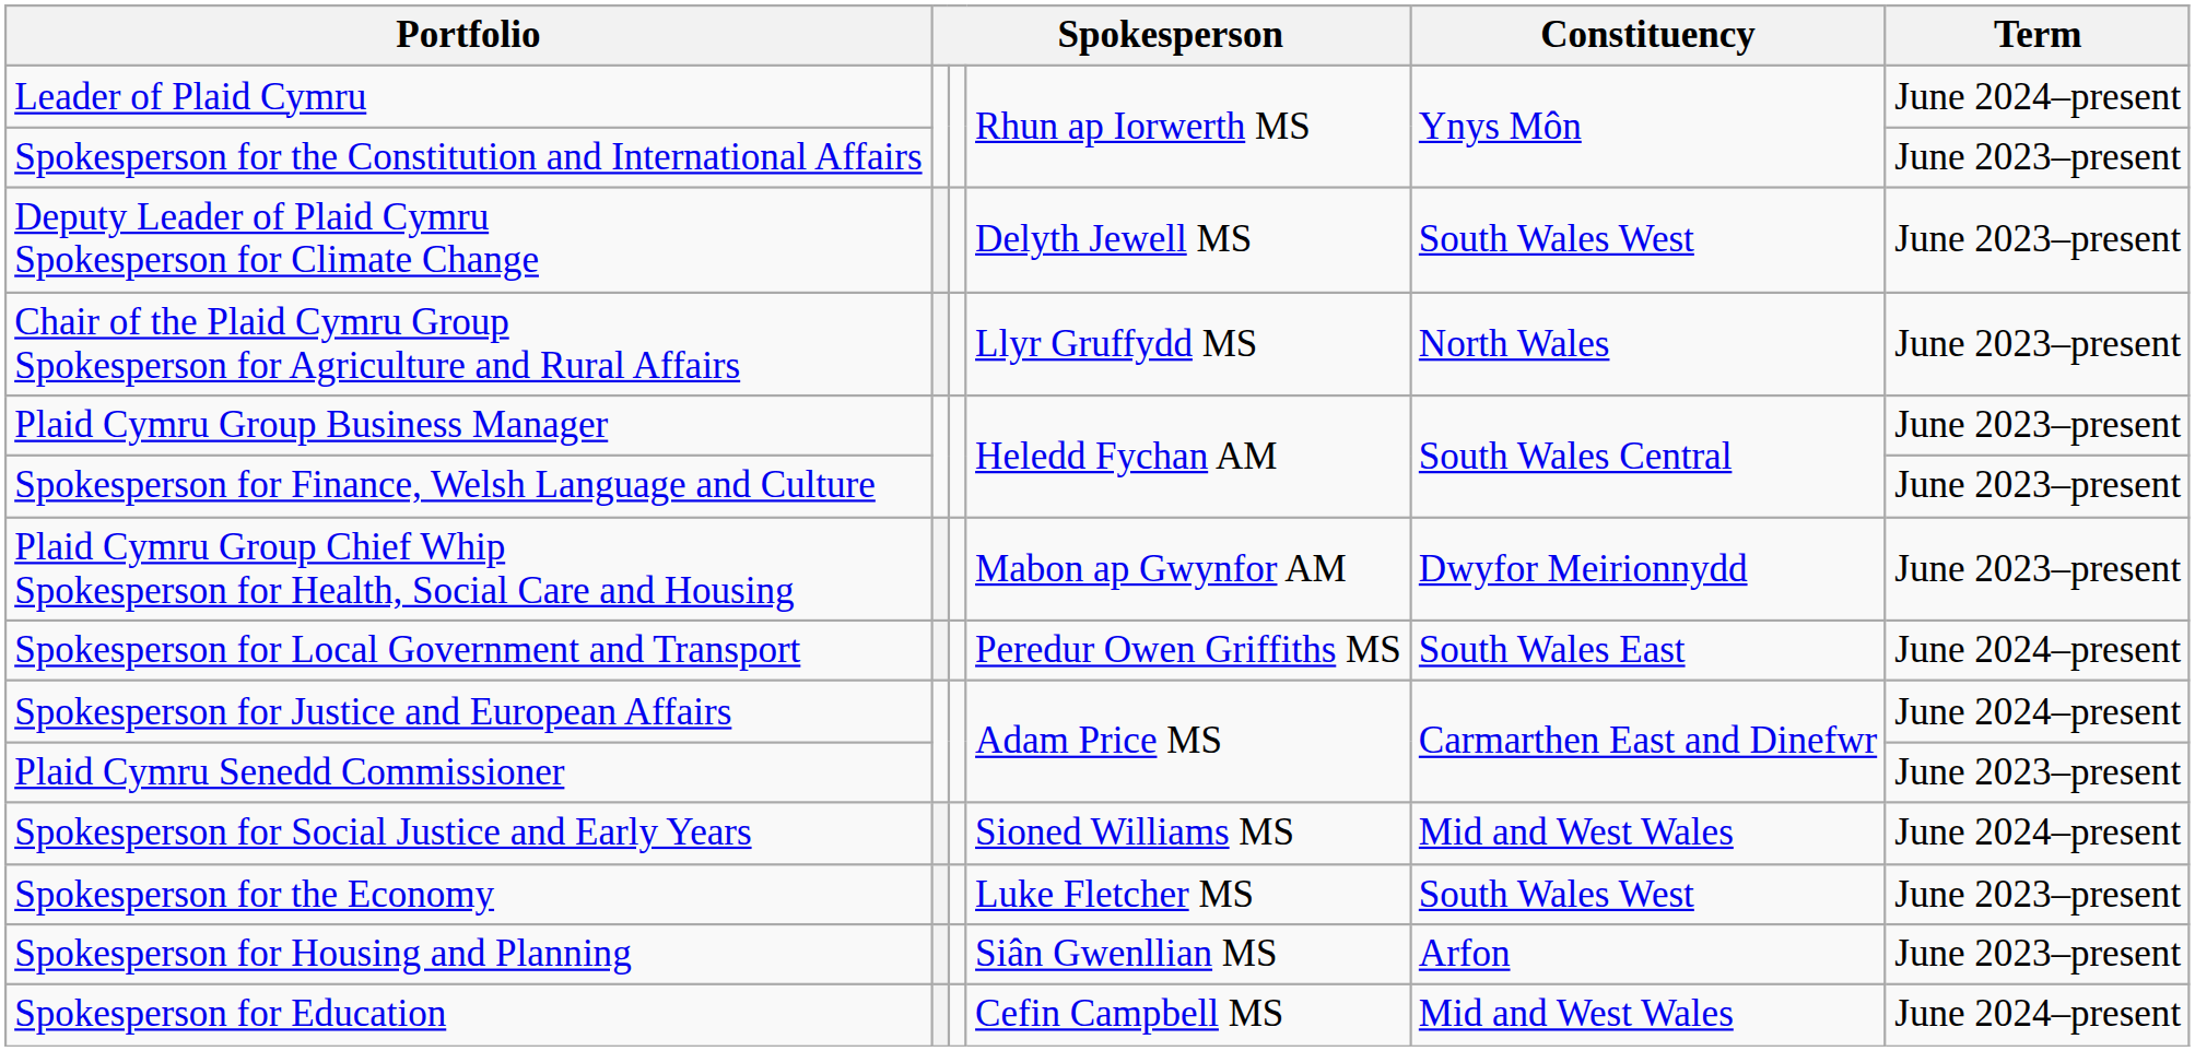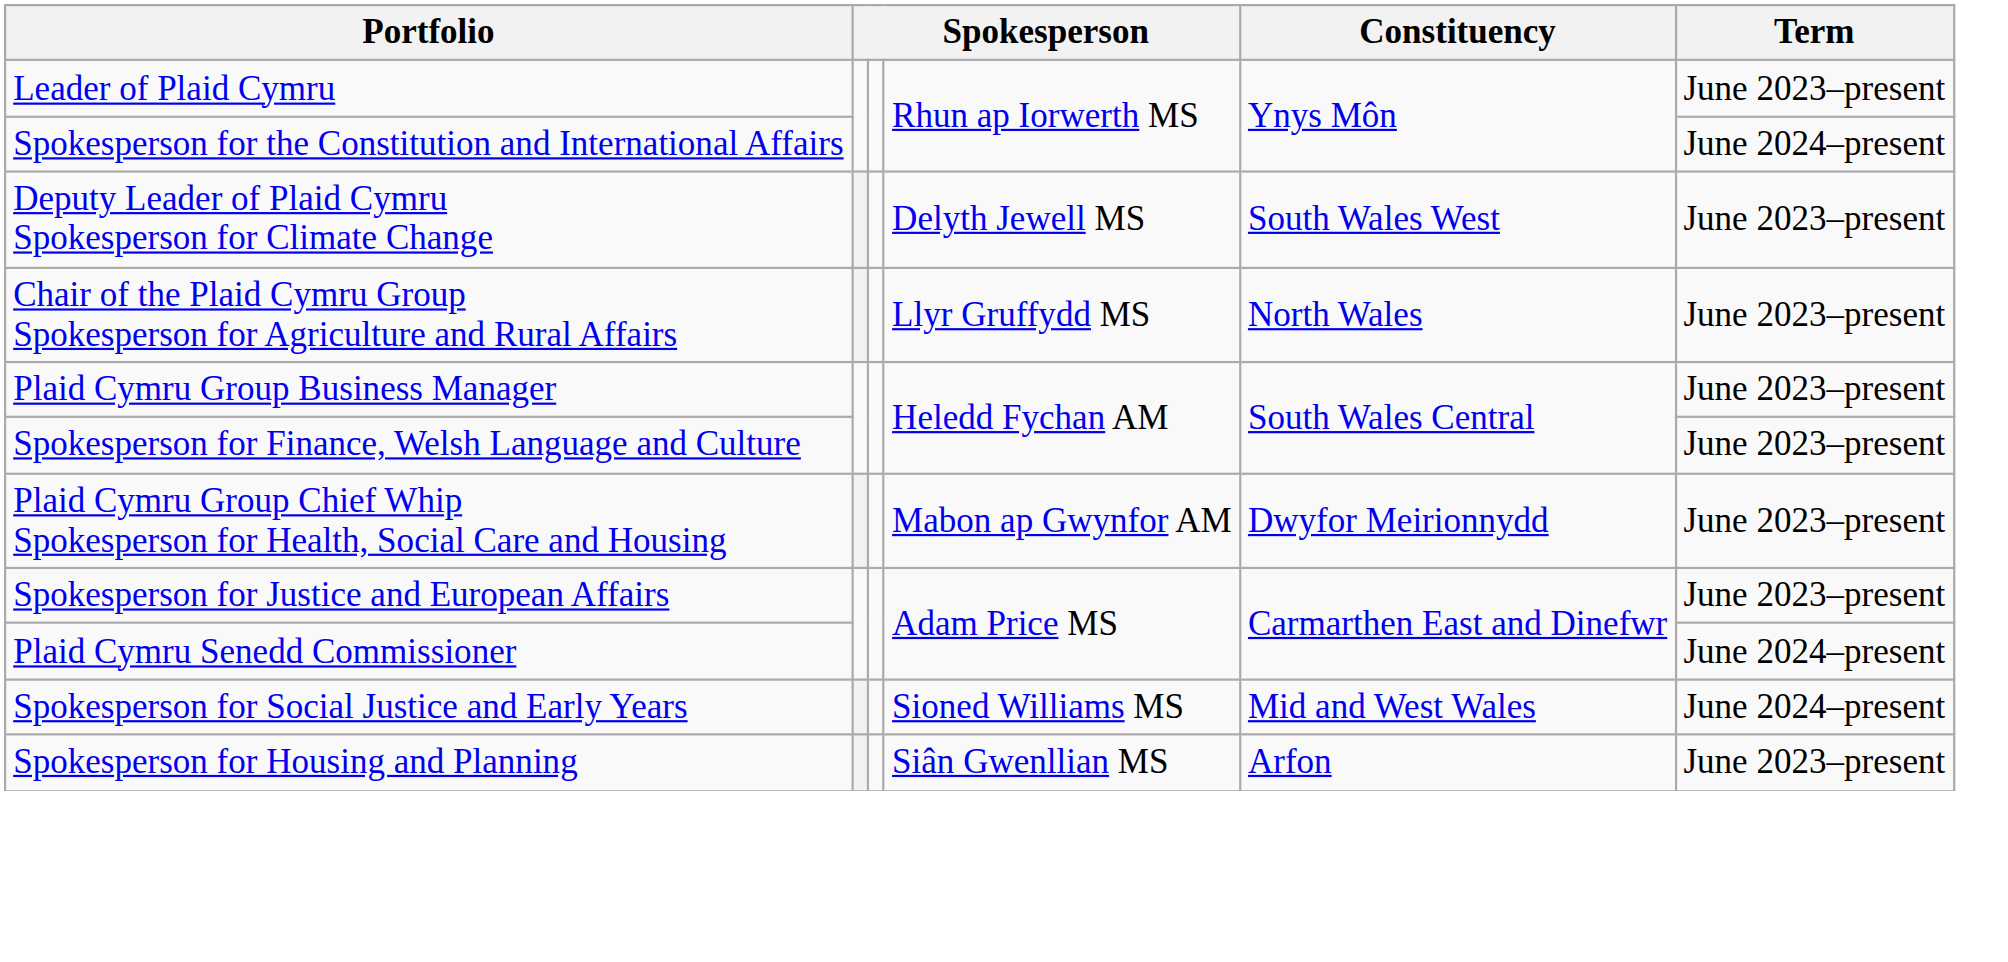Leader of Plaid Cymru | Term: June 2024–present -> June 2023–present
Spokesperson for the Constitution and International Affairs | Term: June 2023–present -> June 2024–present
- row: Spokesperson for Local Government and Transport | Peredur Owen Griffiths MS | South Wales East | June 2024–present
Spokesperson for Justice and European Affairs | Term: June 2024–present -> June 2023–present
Plaid Cymru Senedd Commissioner | Term: June 2023–present -> June 2024–present
- row: Spokesperson for the Economy | Luke Fletcher MS | South Wales West | June 2023–present
- row: Spokesperson for Education | Cefin Campbell MS | Mid and West Wales | June 2024–present
